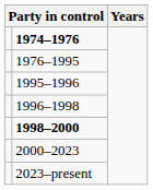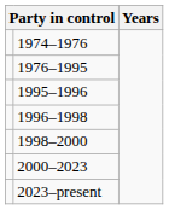1974–1976 | column 2: bold -> normal
1998–2000 | column 2: bold -> normal
